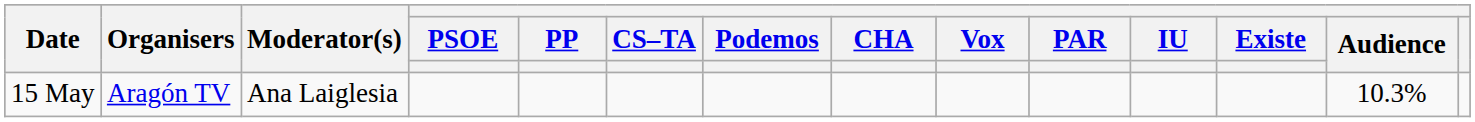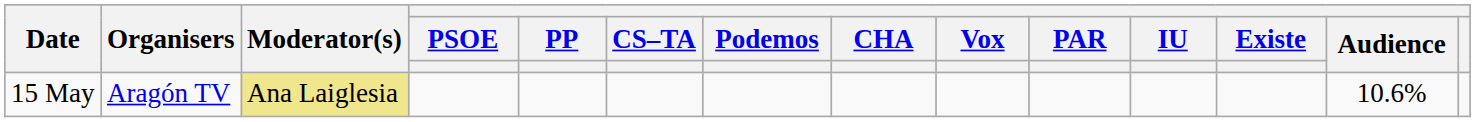15 May | Moderator(s): no background -> khaki background
15 May | Audience: 10.3% -> 10.6%
